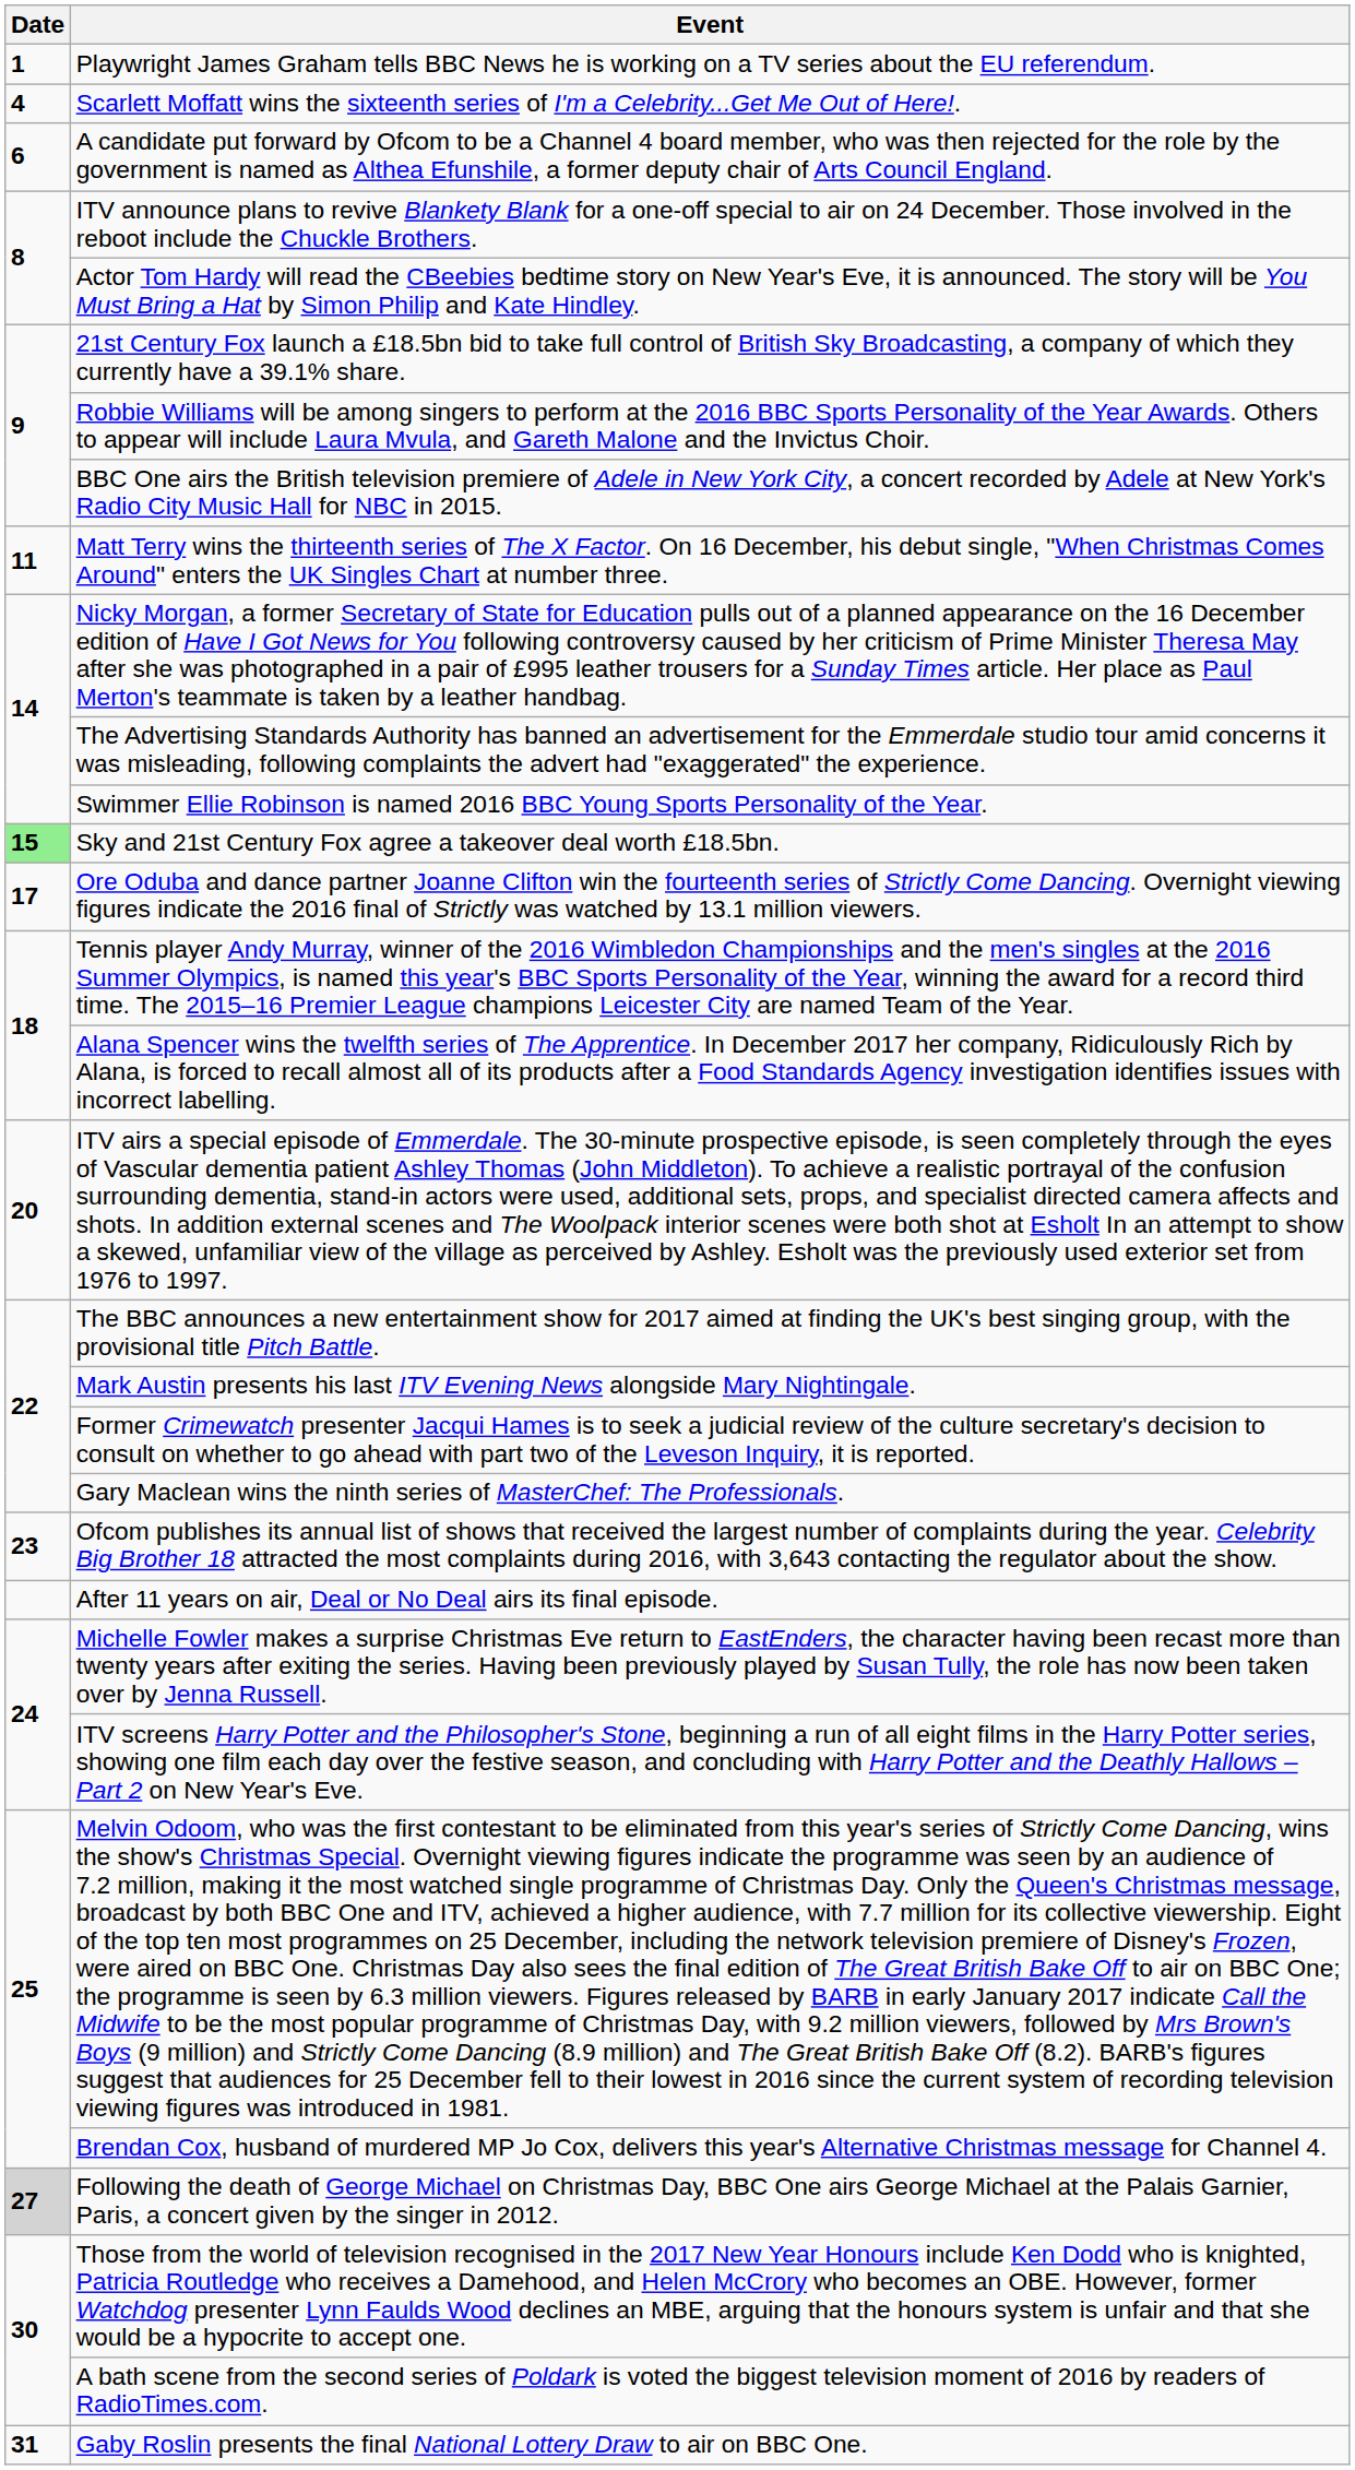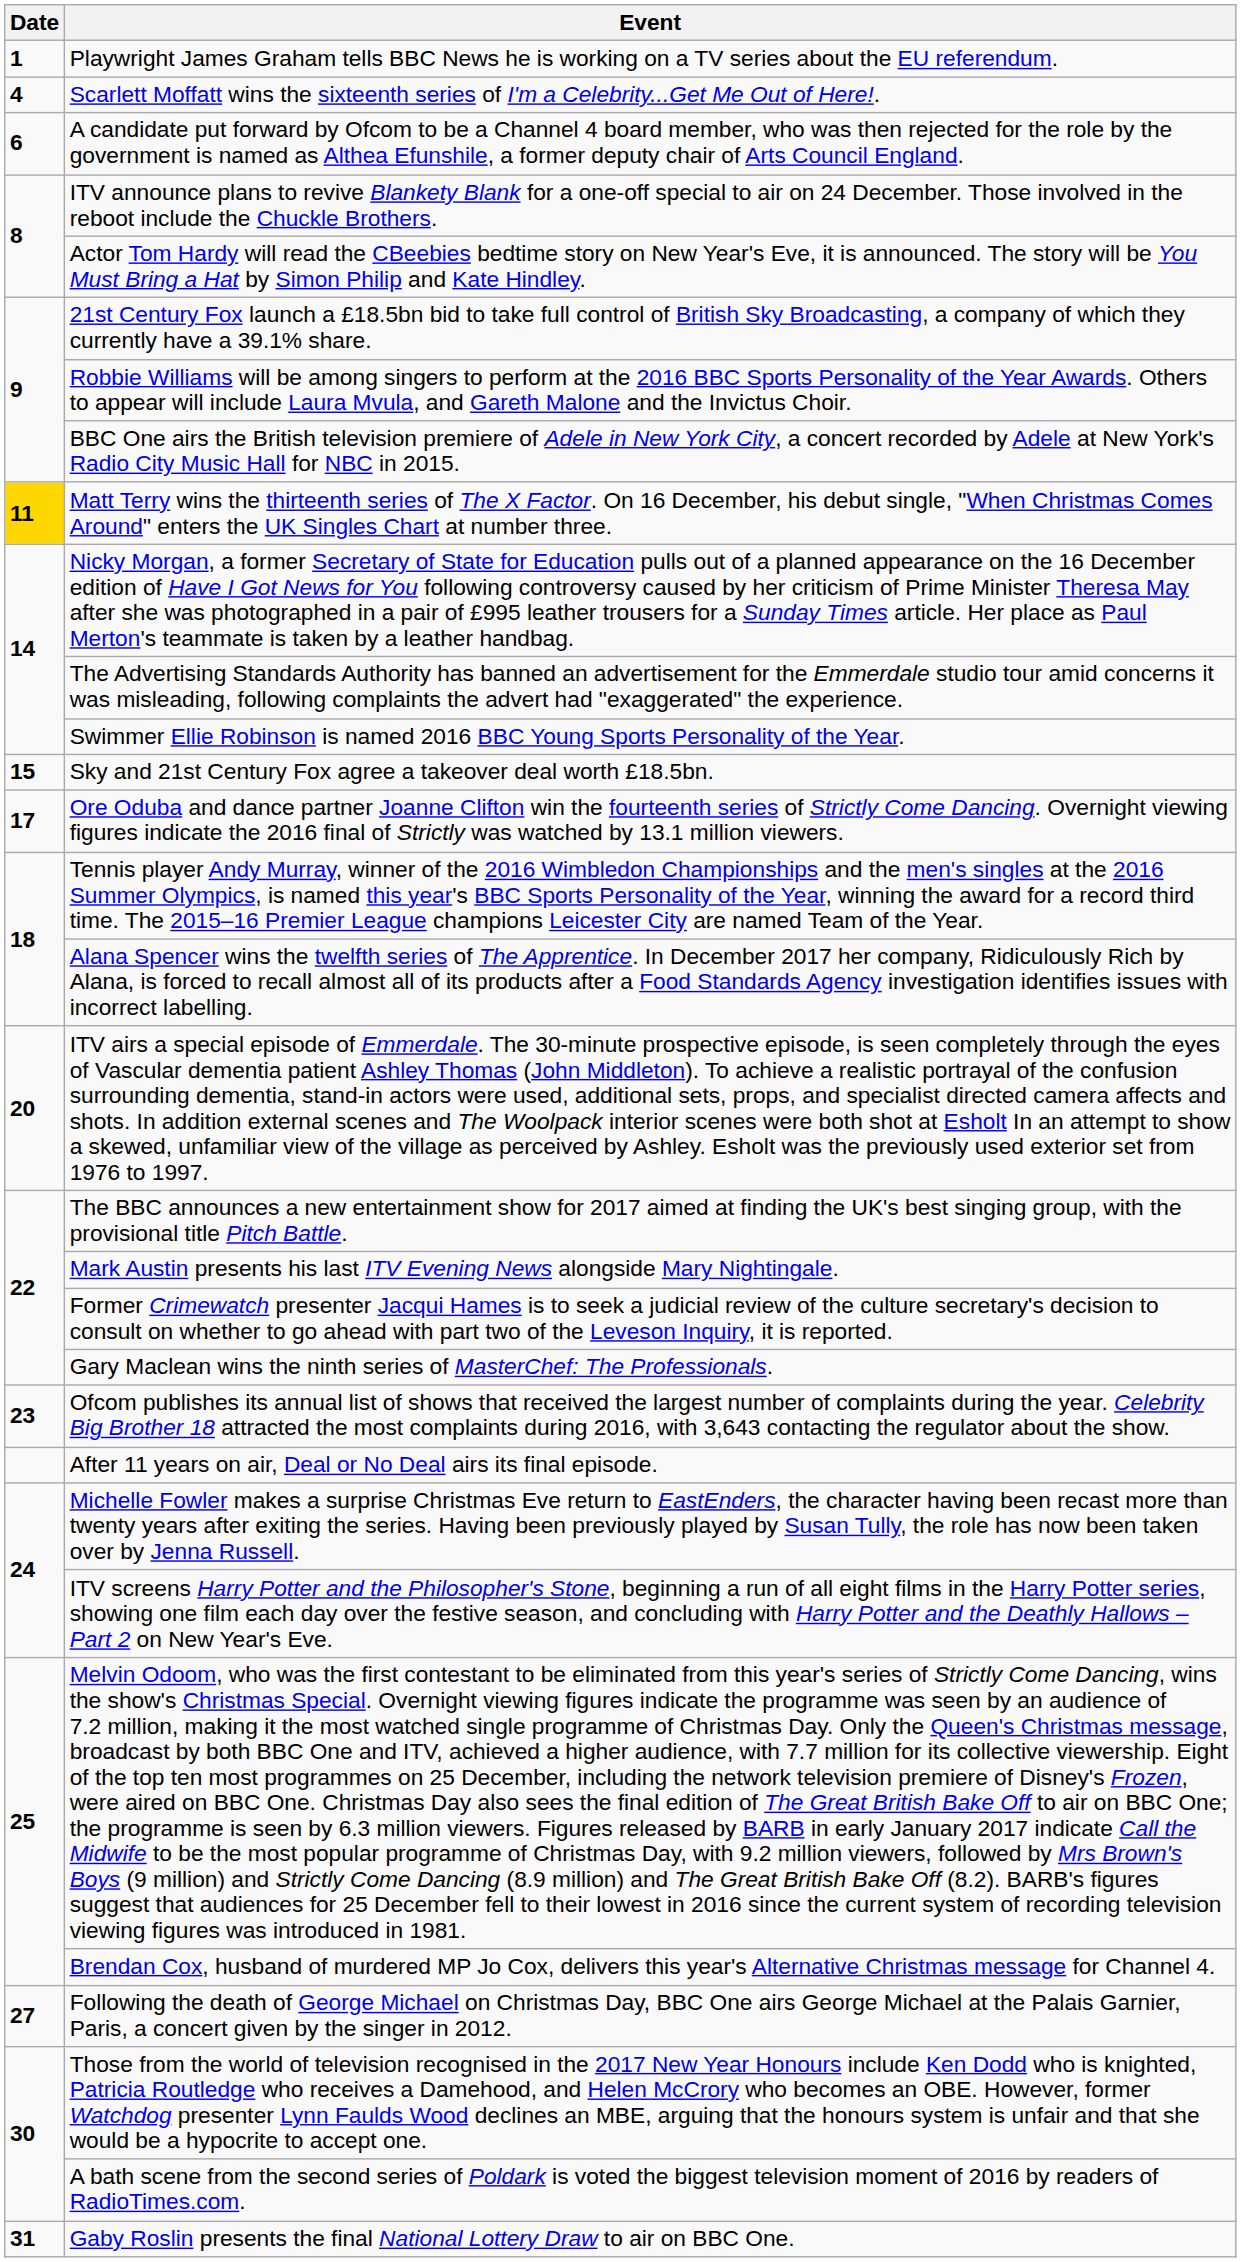row 10 | Date: no background -> gold background
row 14 | Date: lightgreen background -> no background
row 29 | Date: lightgrey background -> no background
